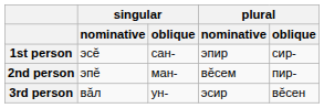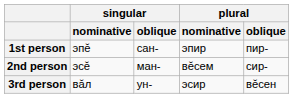1st person | singular / nominative: эсӗ -> эпӗ
1st person | plural / oblique: сир- -> пир-
2nd person | singular / nominative: эпӗ -> эсӗ
2nd person | plural / oblique: пир- -> сир-
